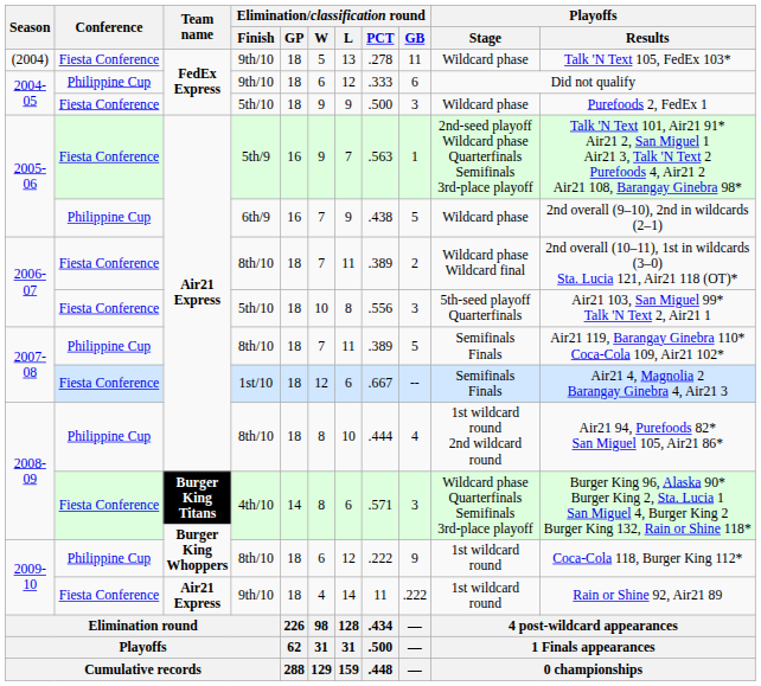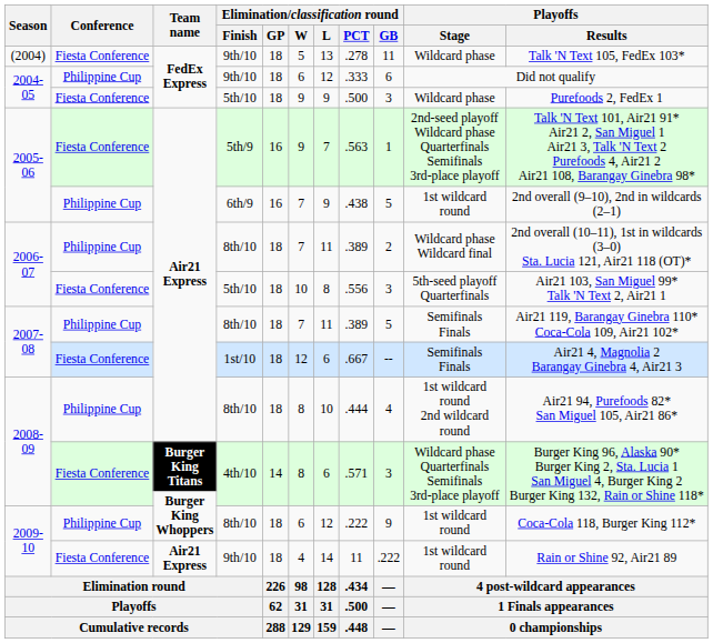2005-06 / 6th/9 | Playoffs / Stage: Wildcard phase -> 1st wildcard round
2006-07 / 8th/10 | Conference: Fiesta Conference -> Philippine Cup
